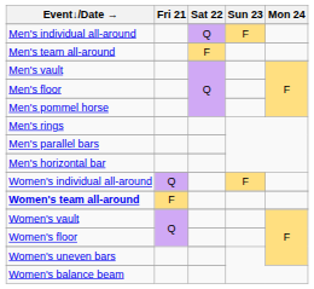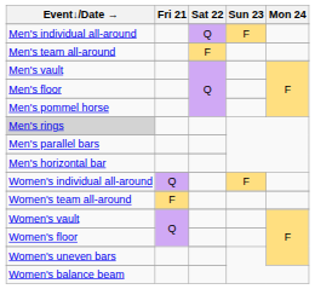Men's rings | Event↓/Date →: no background -> lightgrey background
Women's team all-around | Event↓/Date →: bold -> normal
